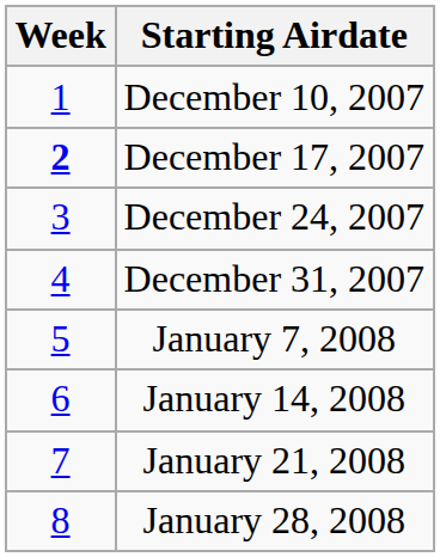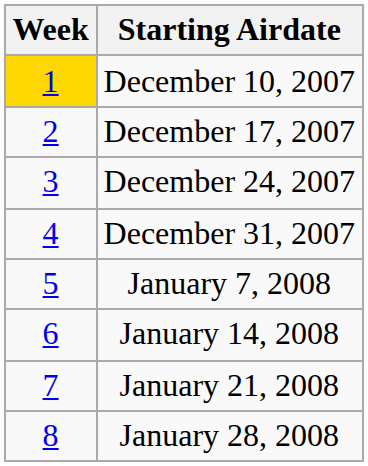December 10, 2007 | Week: no background -> gold background
December 17, 2007 | Week: bold -> normal
